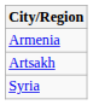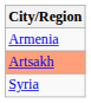row 3 | column 1: no background -> lightsalmon background
